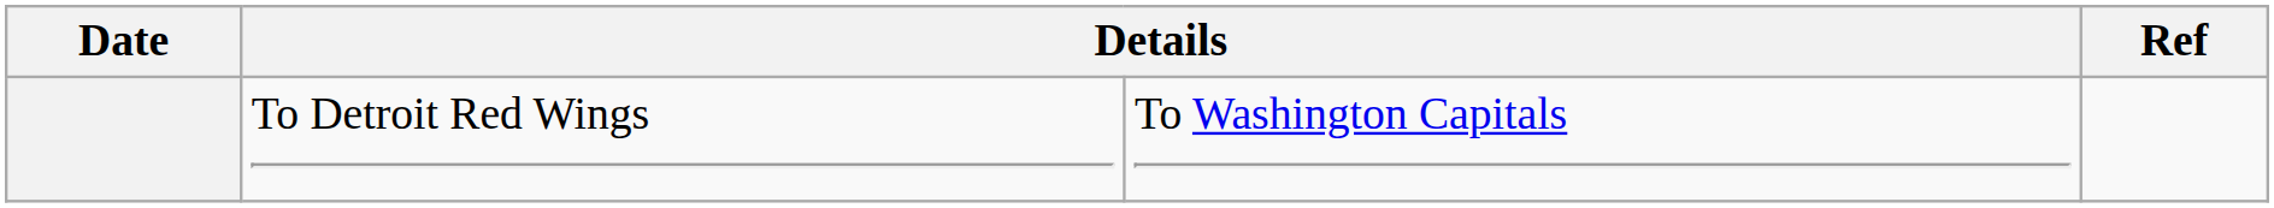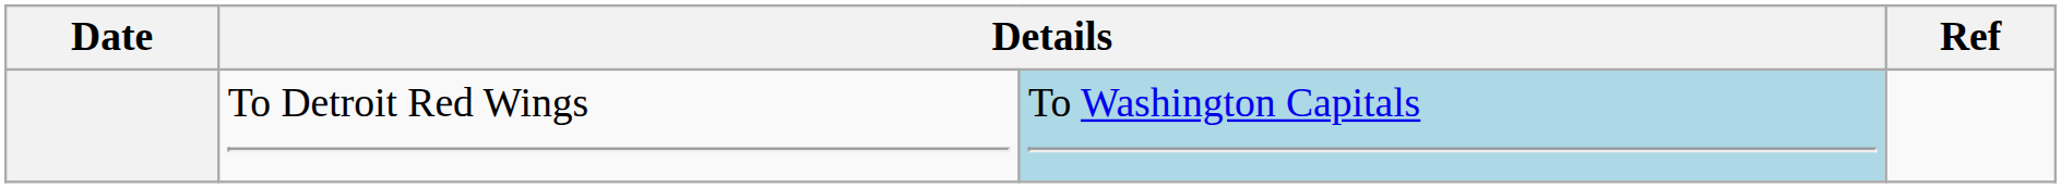To Detroit Red Wings | column 3: no background -> lightblue background
